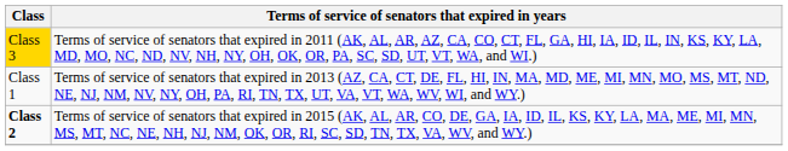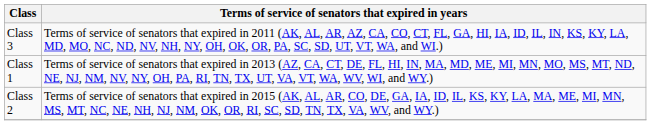Class 3 | Class: gold background -> no background
Class 2 | Class: bold -> normal
